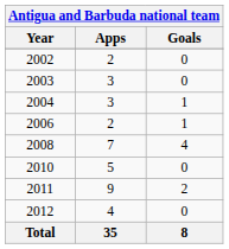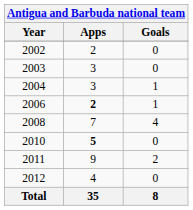2006 | Apps: normal -> bold
2010 | Apps: normal -> bold
